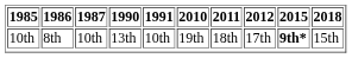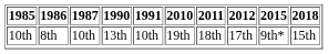row 2 | 2015: bold -> normal
